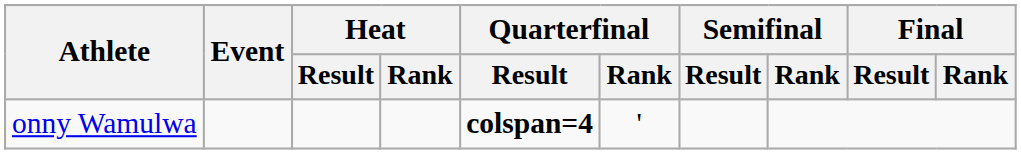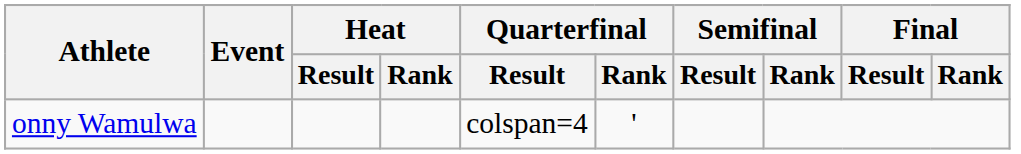onny Wamulwa | Quarterfinal / Result: bold -> normal
